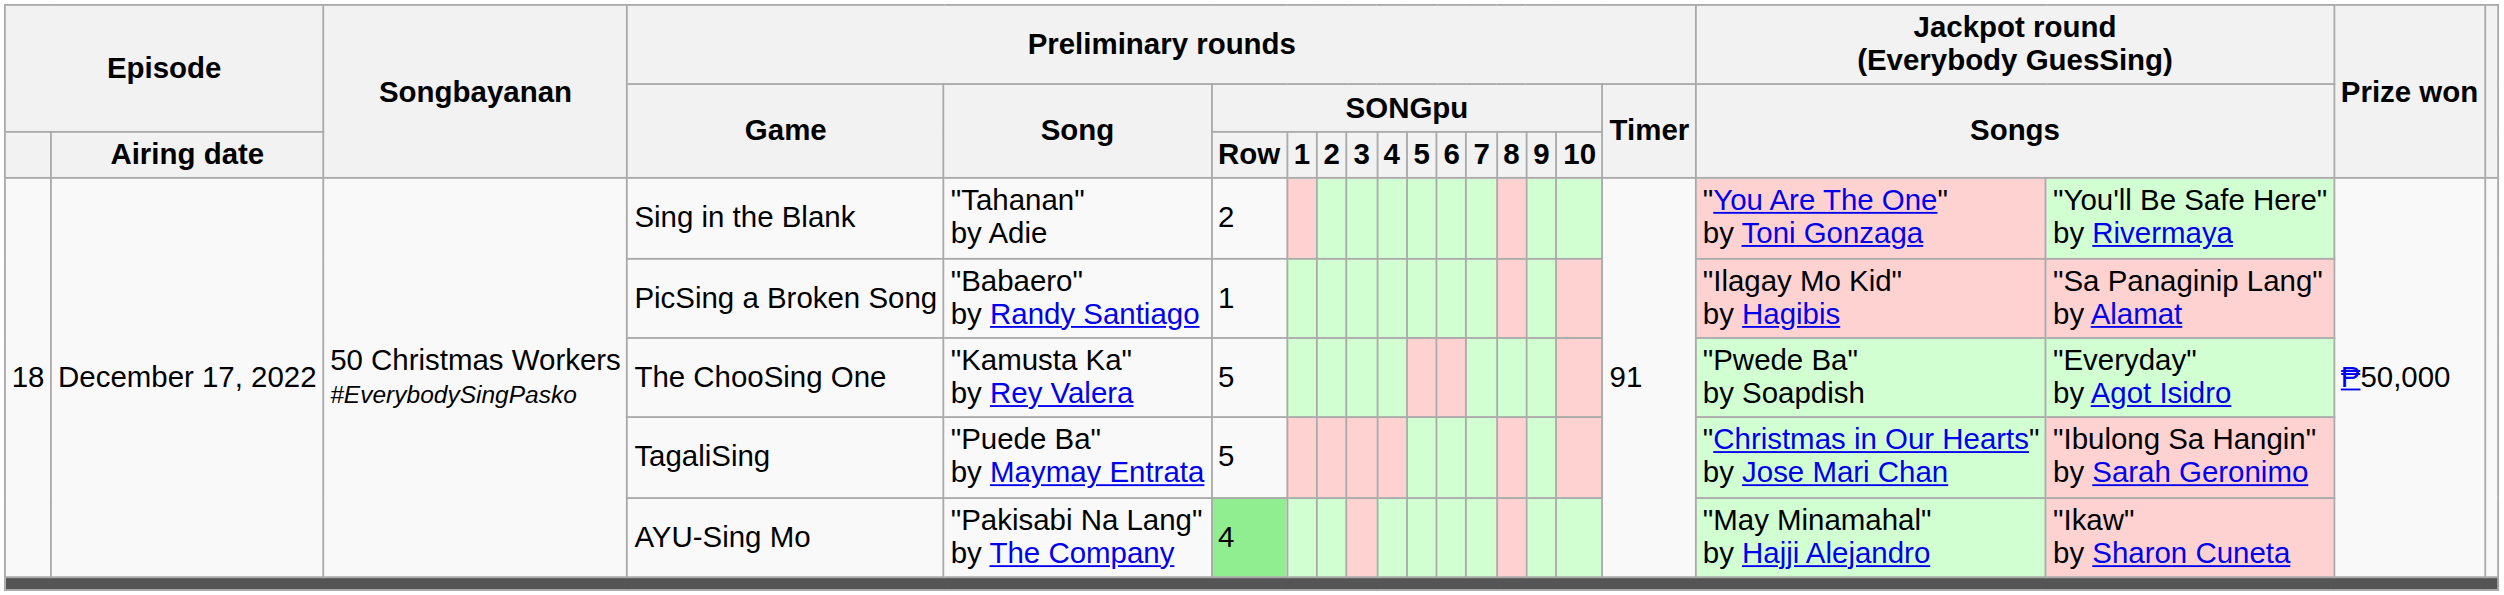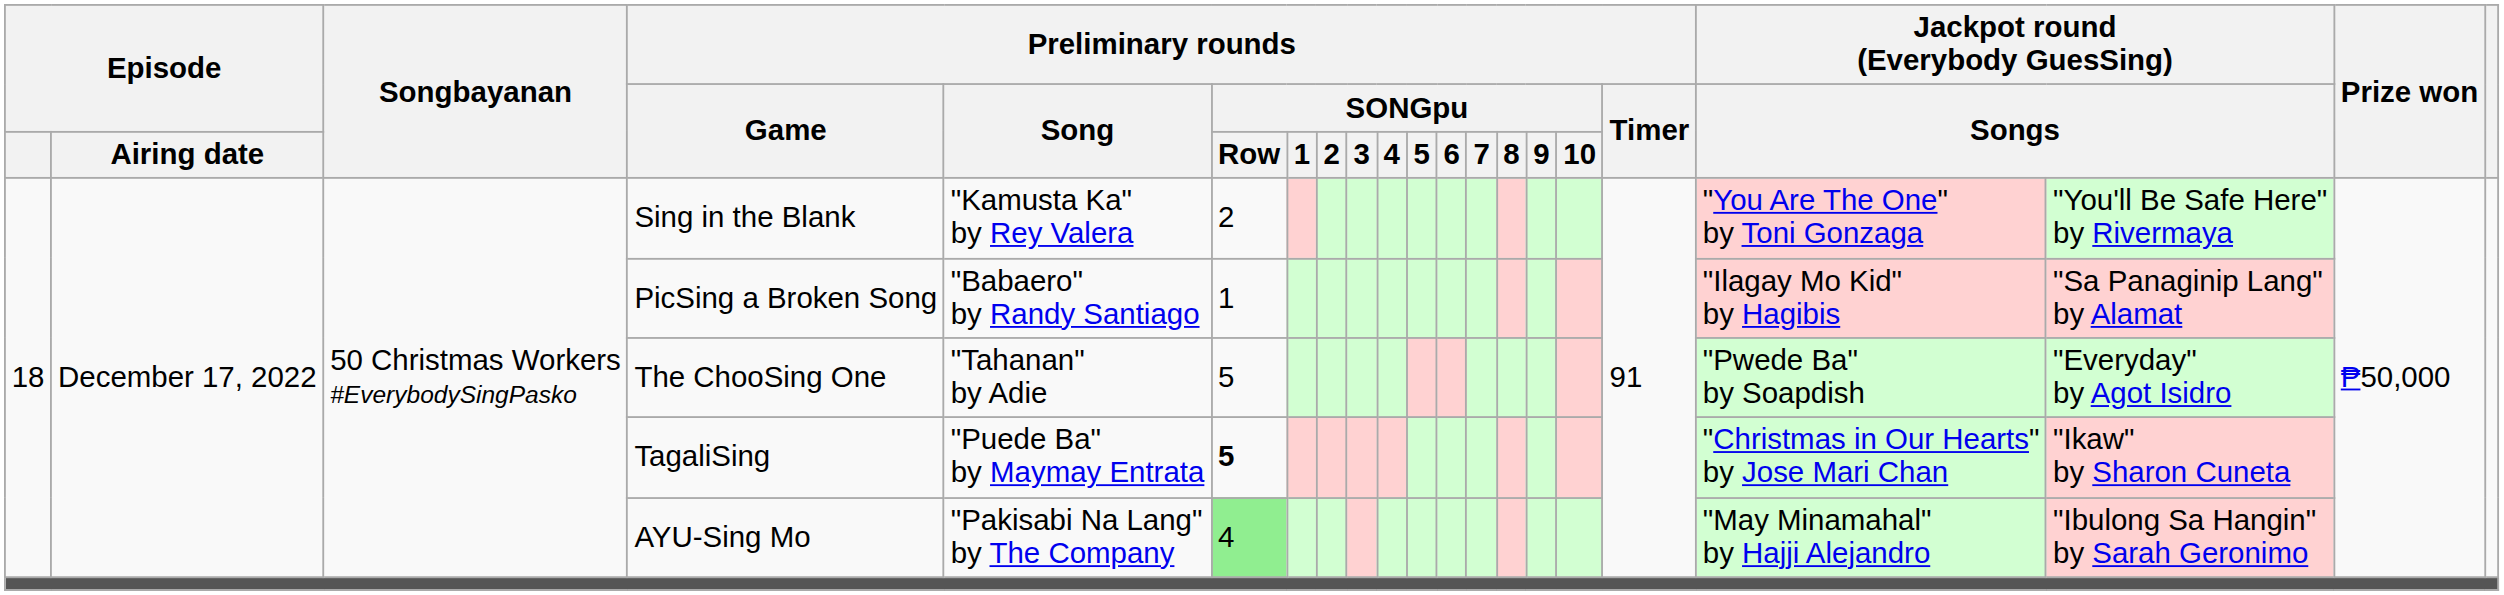Sing in the Blank | Preliminary rounds / Song: "Tahanan" by Adie -> "Kamusta Ka" by Rey Valera
The ChooSing One | Preliminary rounds / Song: "Kamusta Ka" by Rey Valera -> "Tahanan" by Adie
TagaliSing | Preliminary rounds / SONGpu / Row: normal -> bold
TagaliSing | column 19: "Ibulong Sa Hangin" by Sarah Geronimo -> "Ikaw" by Sharon Cuneta
AYU-Sing Mo | column 19: "Ikaw" by Sharon Cuneta -> "Ibulong Sa Hangin" by Sarah Geronimo
